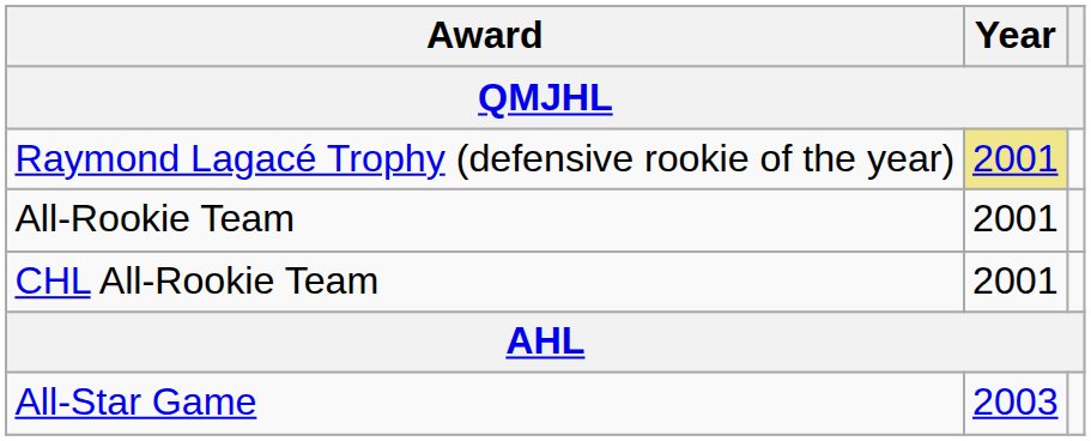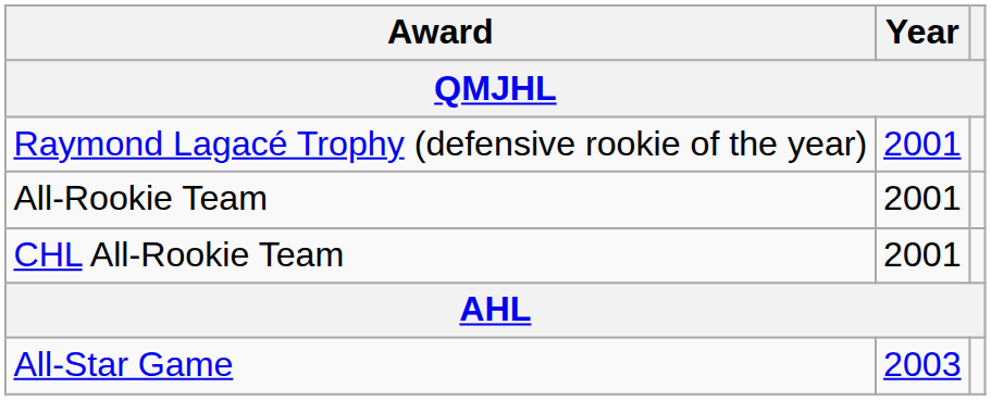Raymond Lagacé Trophy (defensive rookie of the year) | Year: khaki background -> no background
